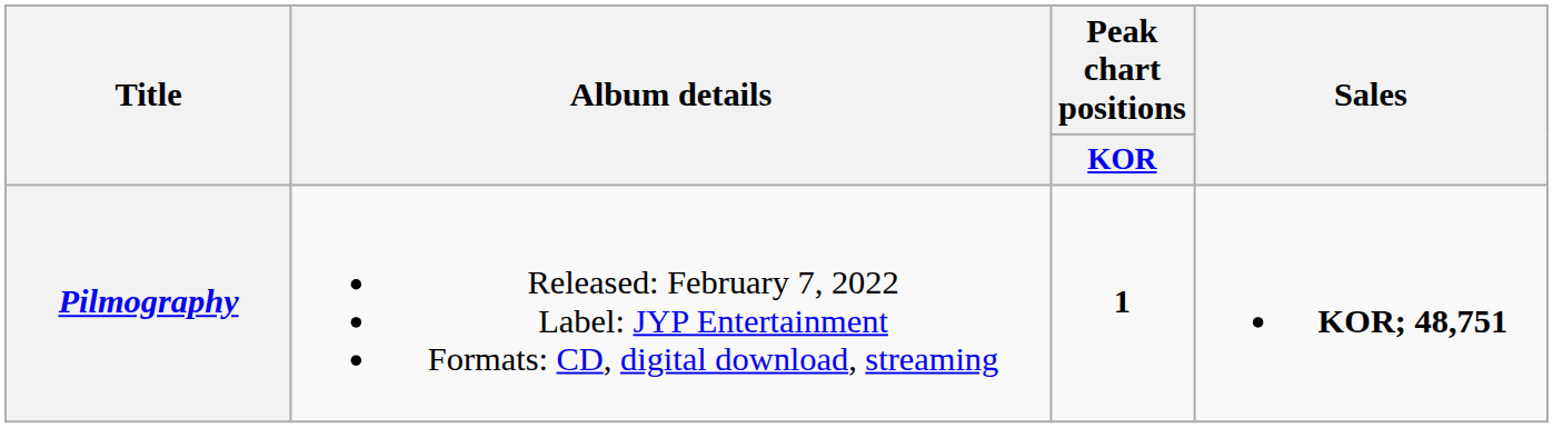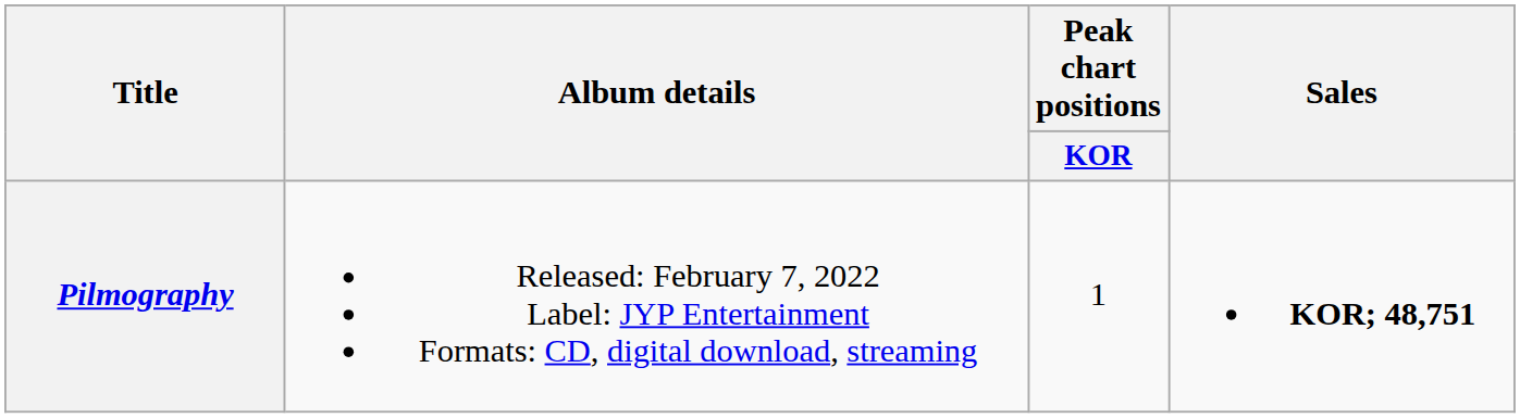Pilmography | Peak chart positions / KOR: bold -> normal
